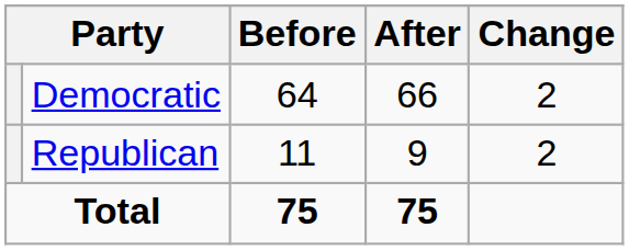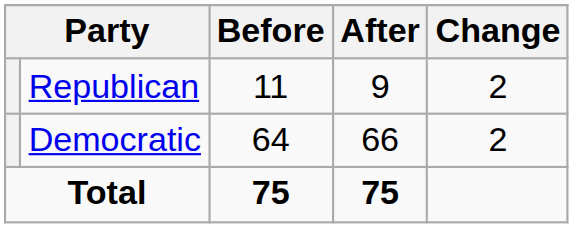rows swapped: Democratic <-> Republican
